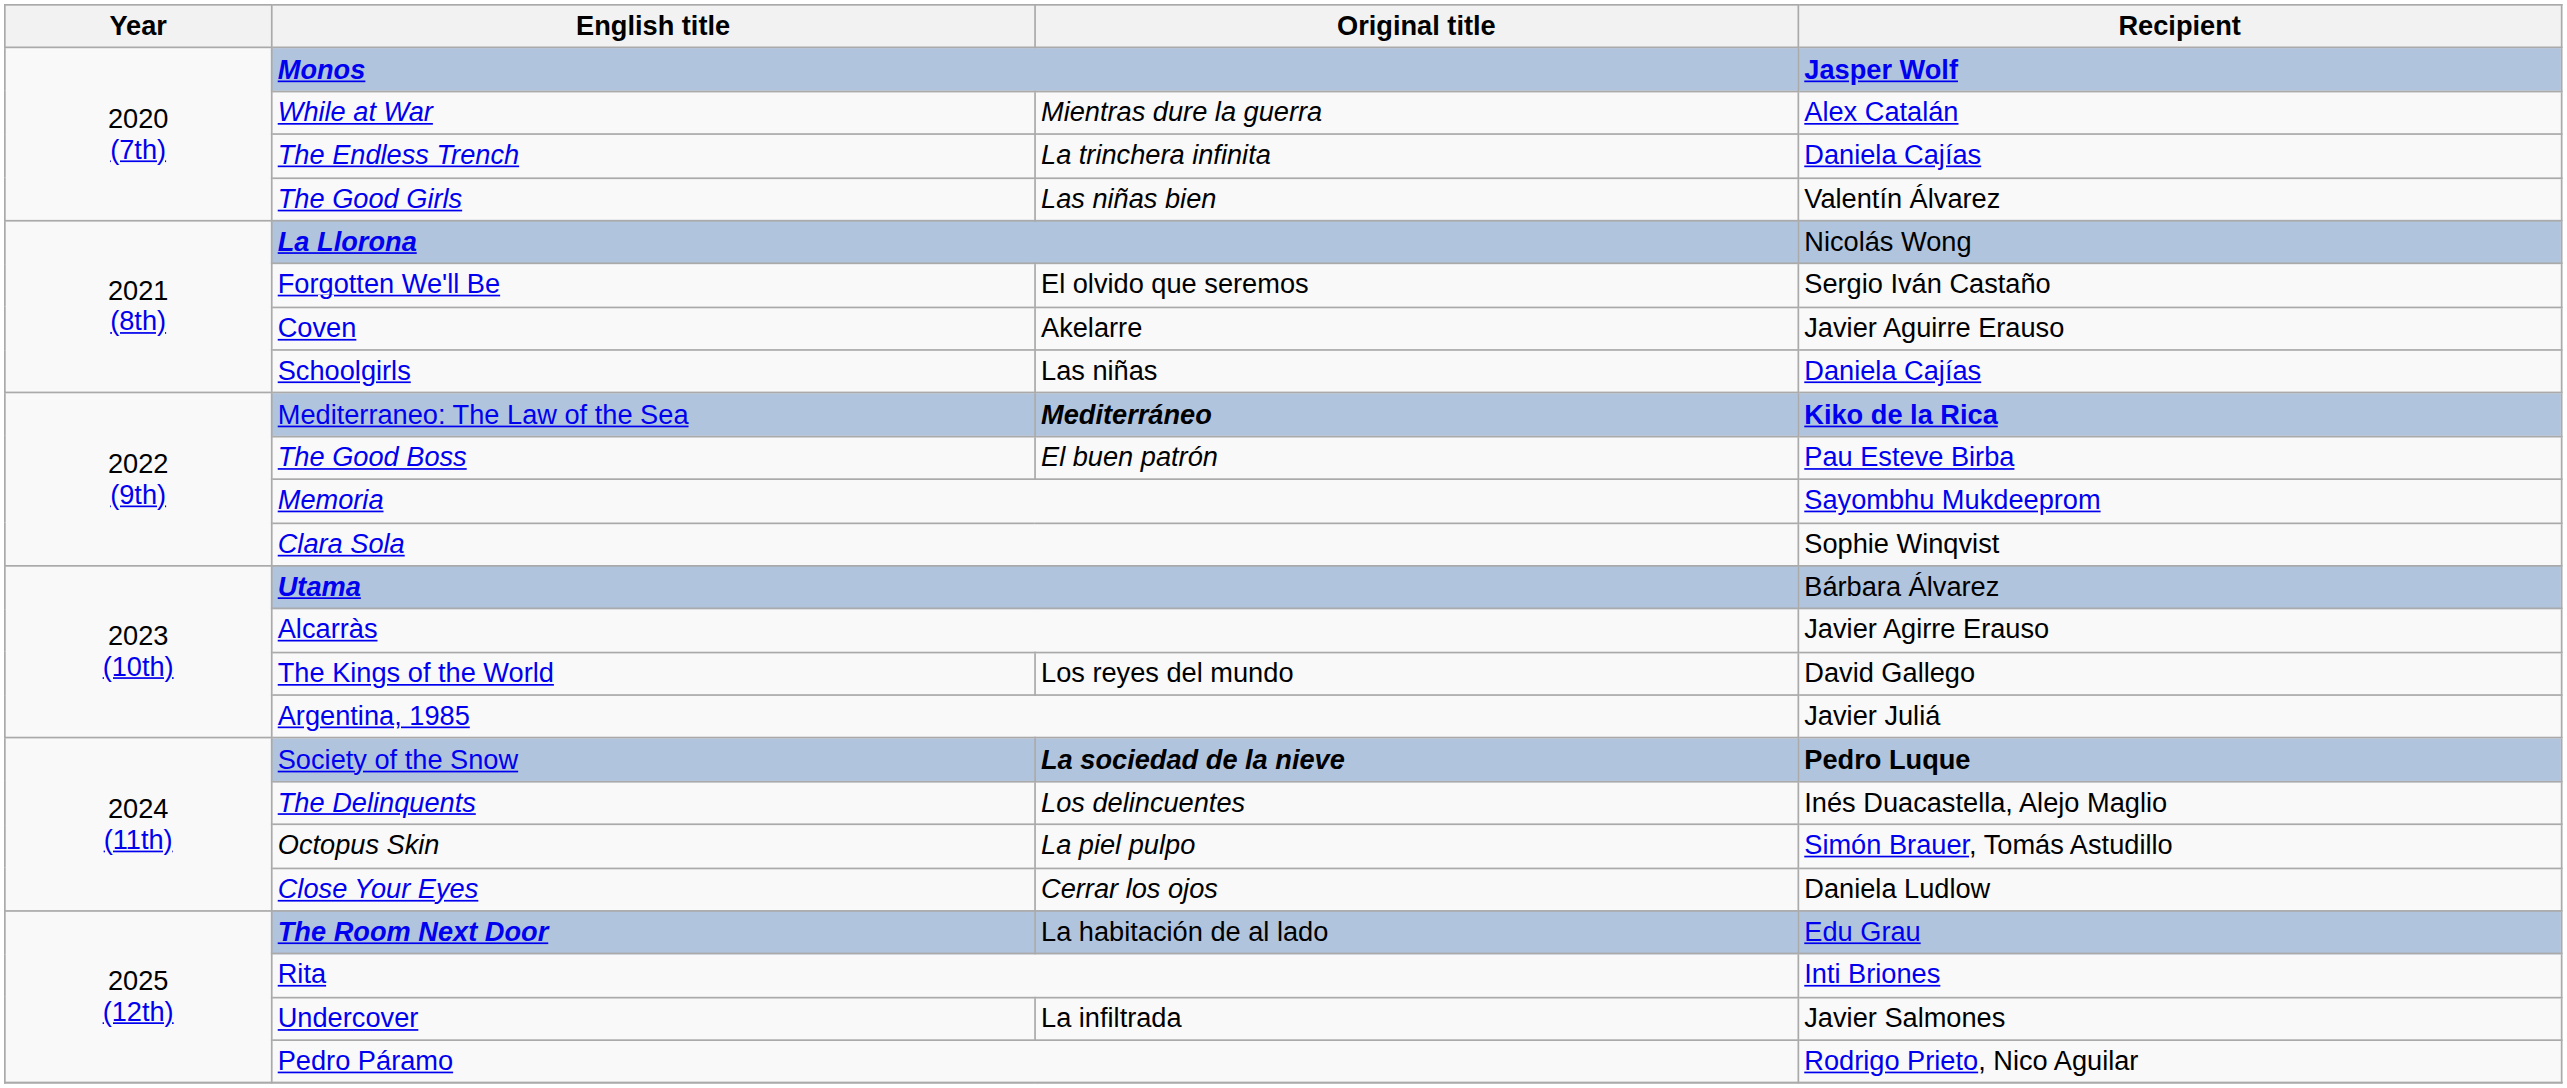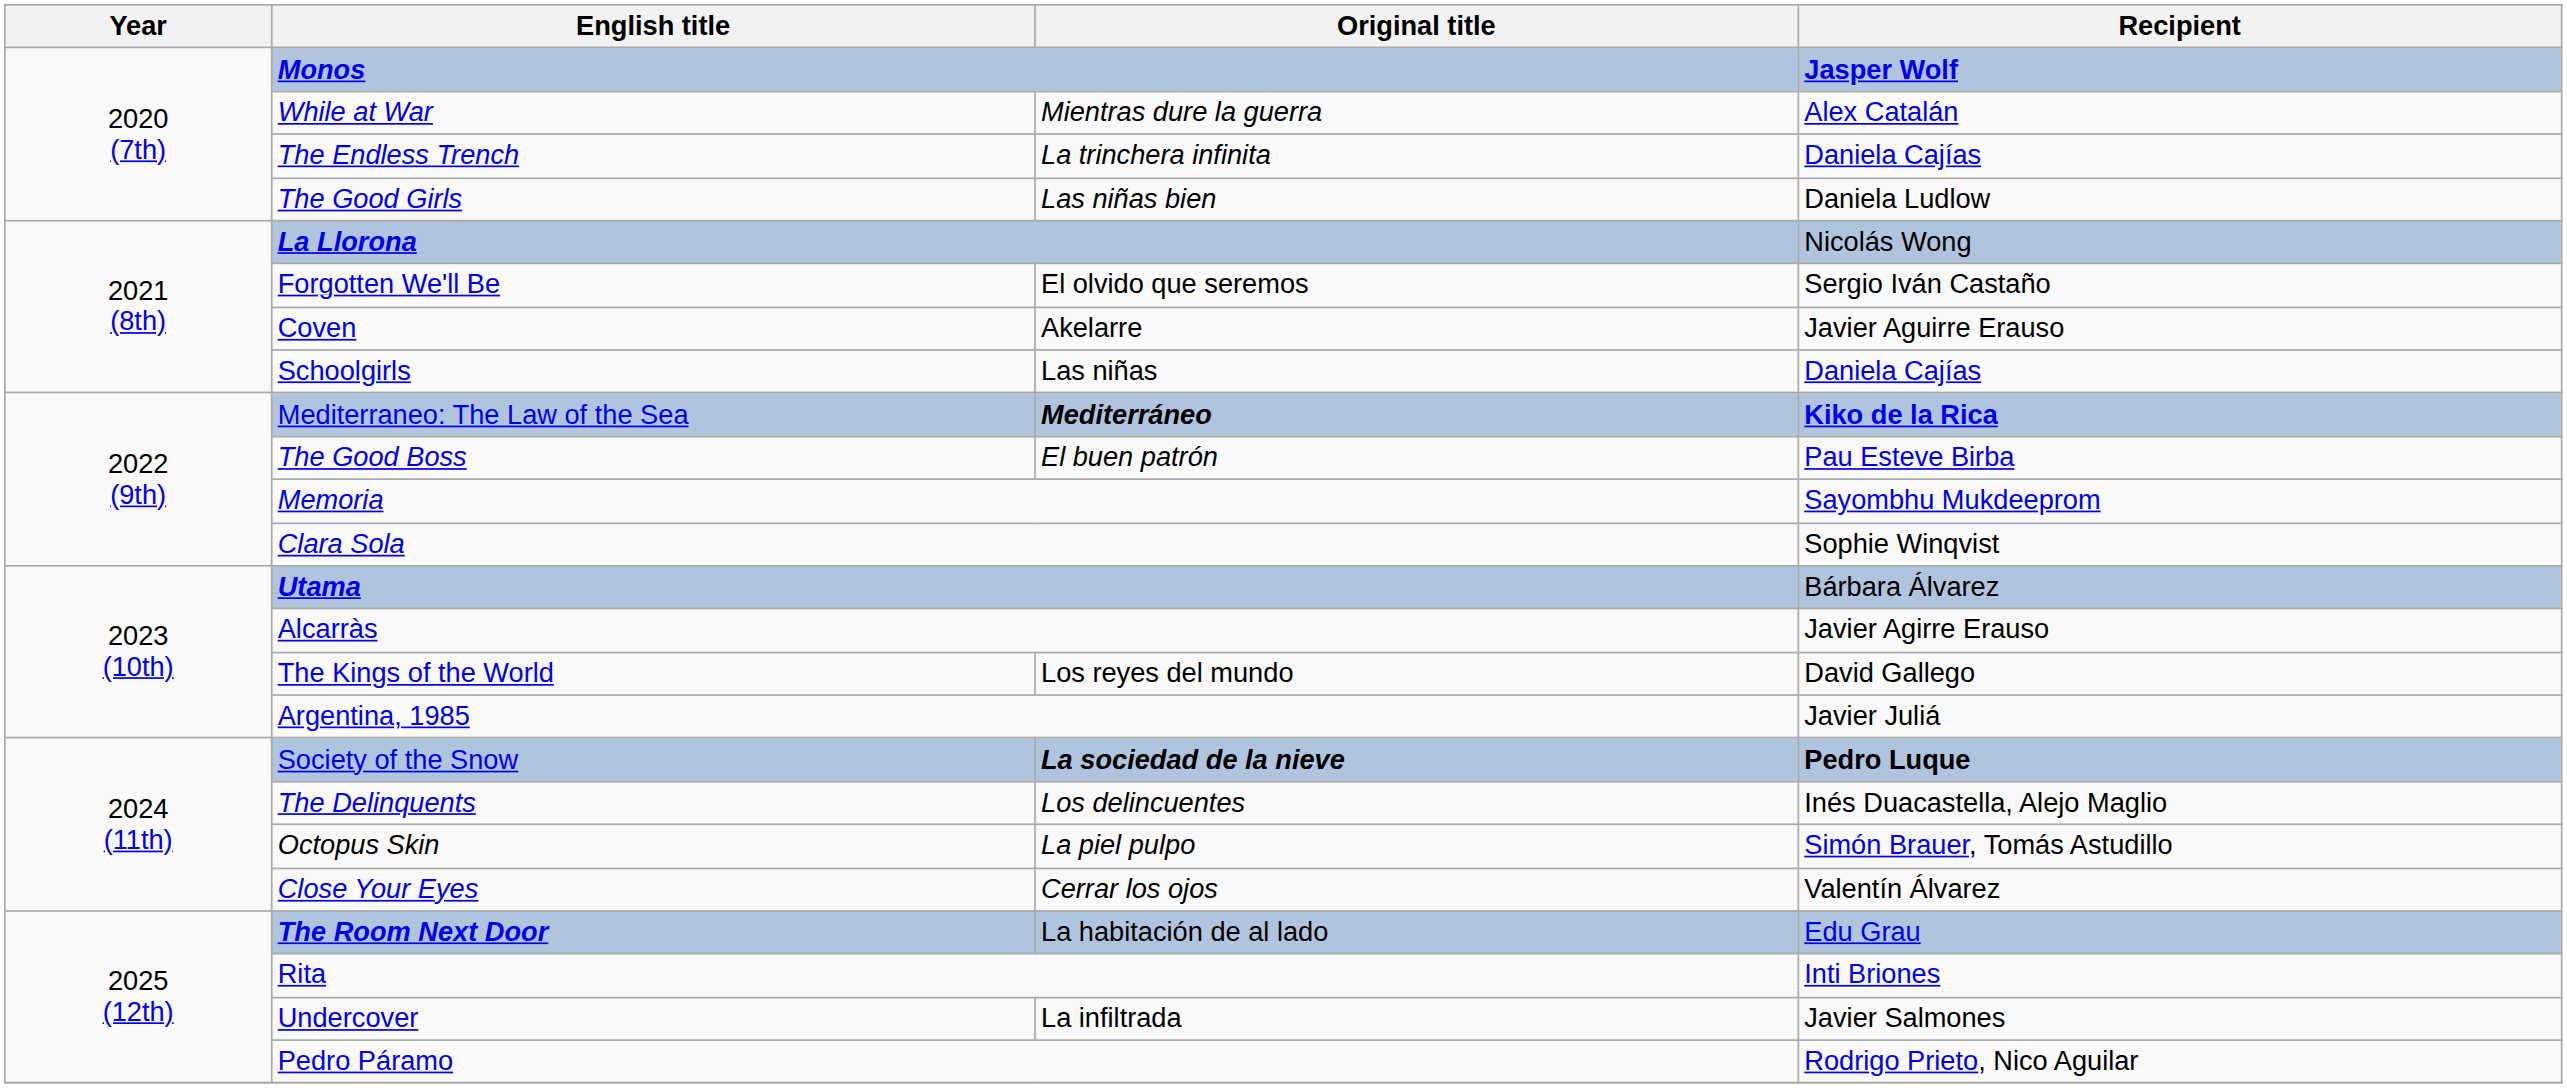The Good Girls | Recipient: Valentín Álvarez -> Daniela Ludlow
Close Your Eyes | Recipient: Daniela Ludlow -> Valentín Álvarez
